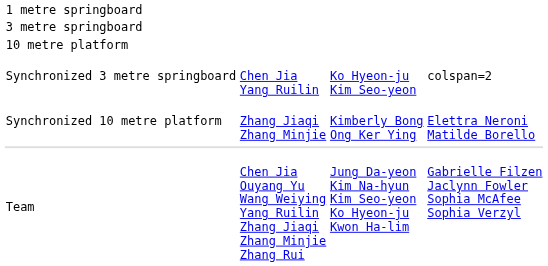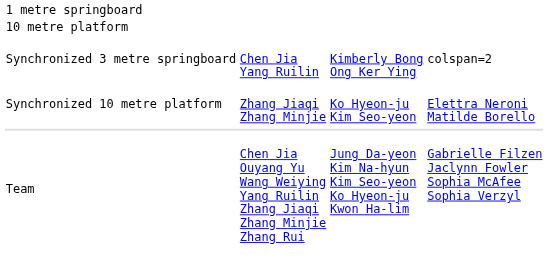- row: 3 metre springboard
Synchronized 3 metre springboard | column 3: Ko Hyeon-ju Kim Seo-yeon -> Kimberly Bong Ong Ker Ying
Synchronized 10 metre platform | column 3: Kimberly Bong Ong Ker Ying -> Ko Hyeon-ju Kim Seo-yeon
